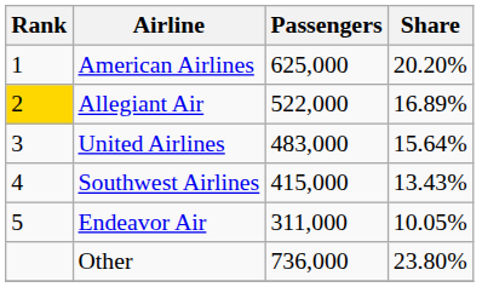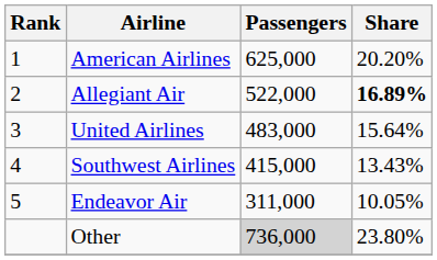Allegiant Air | Rank: gold background -> no background
Allegiant Air | Share: normal -> bold
Other | Passengers: no background -> lightgrey background
